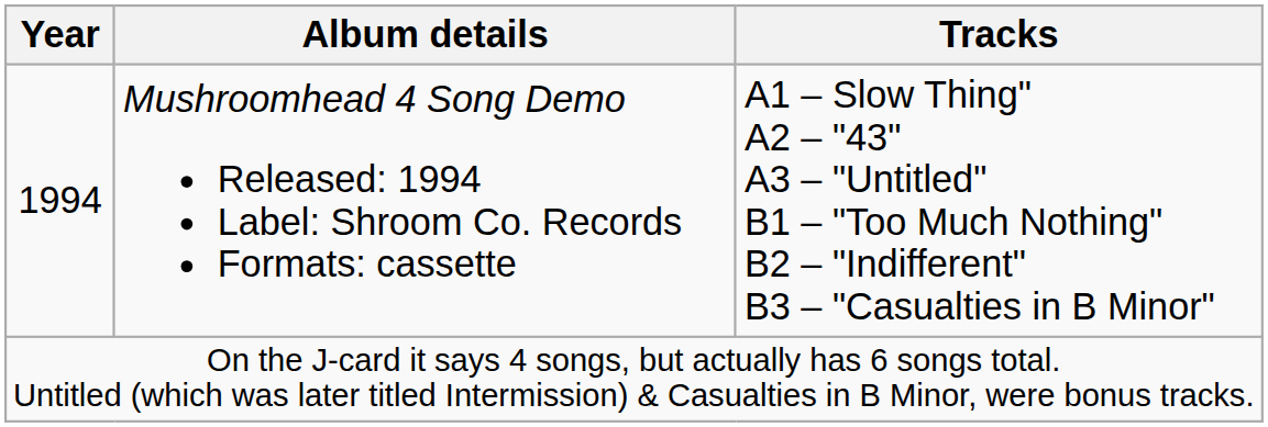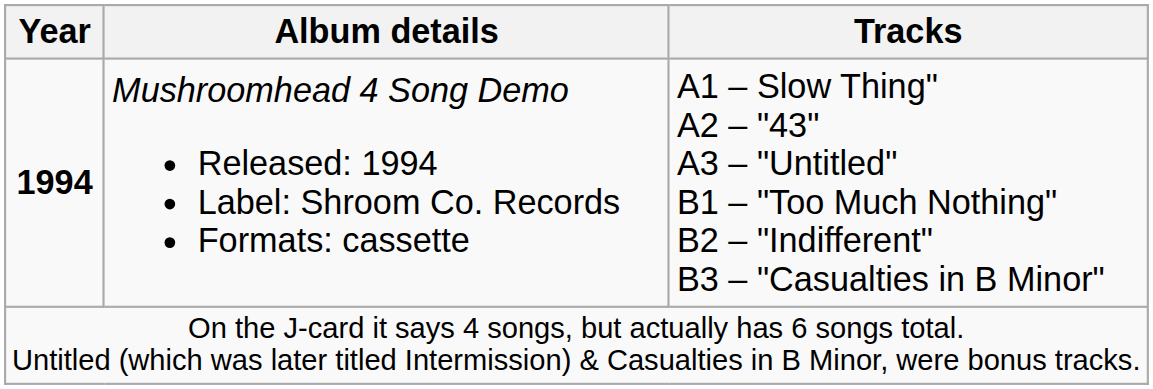1994 | Year: normal -> bold
